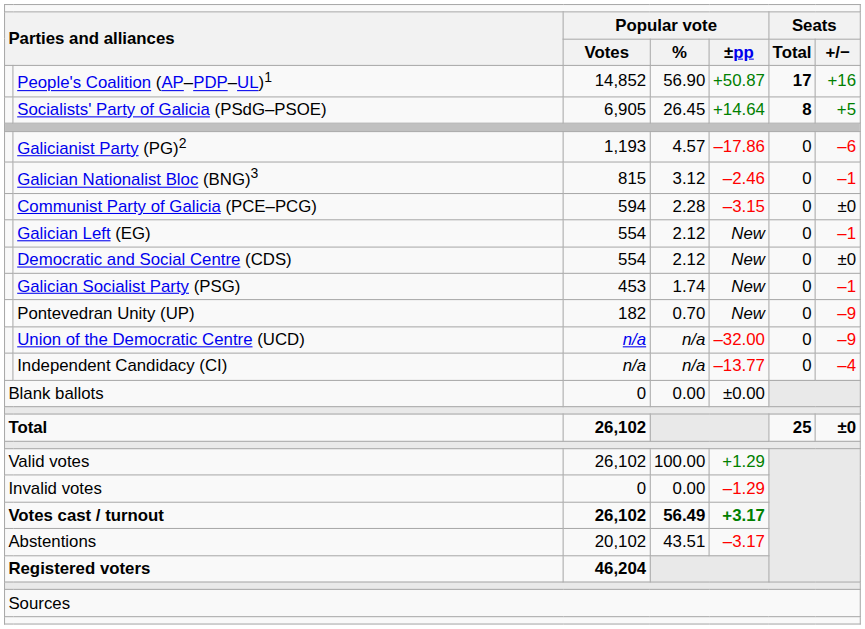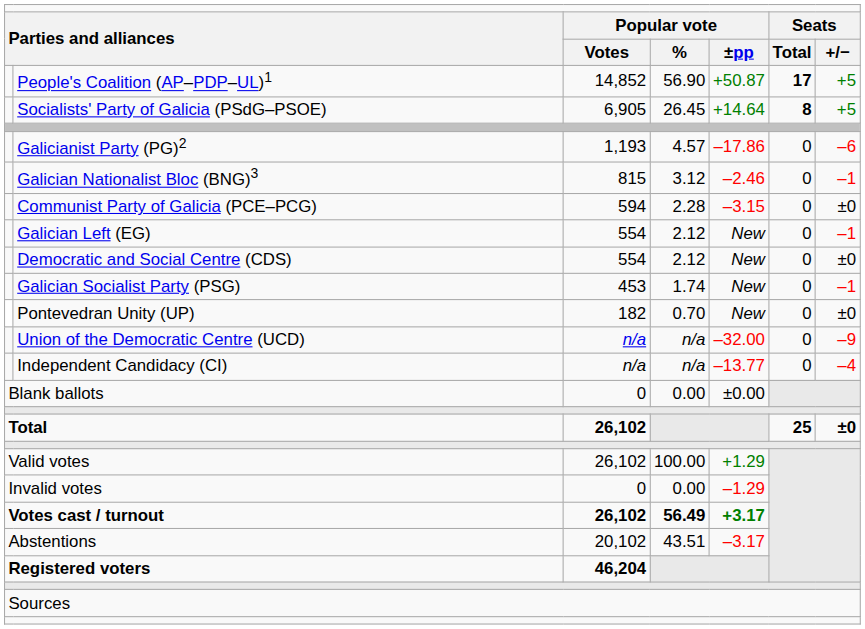People's Coalition (AP–PDP–UL)1 | column 7: +16 -> +5
Pontevedran Unity (UP) | column 7: –9 -> ±0
